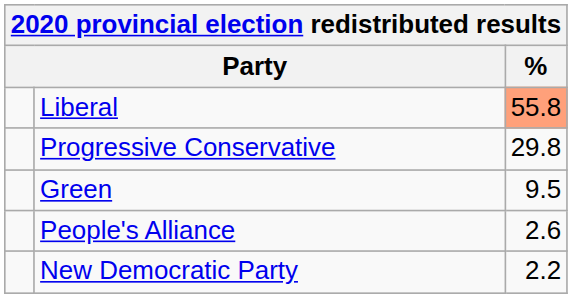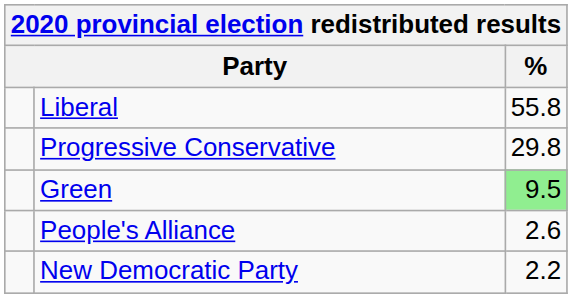Liberal | %: lightsalmon background -> no background
Green | %: no background -> lightgreen background
